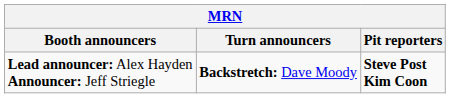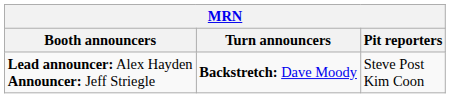Lead announcer: Alex Hayden Announcer: Jeff Striegle | Pit reporters: bold -> normal
